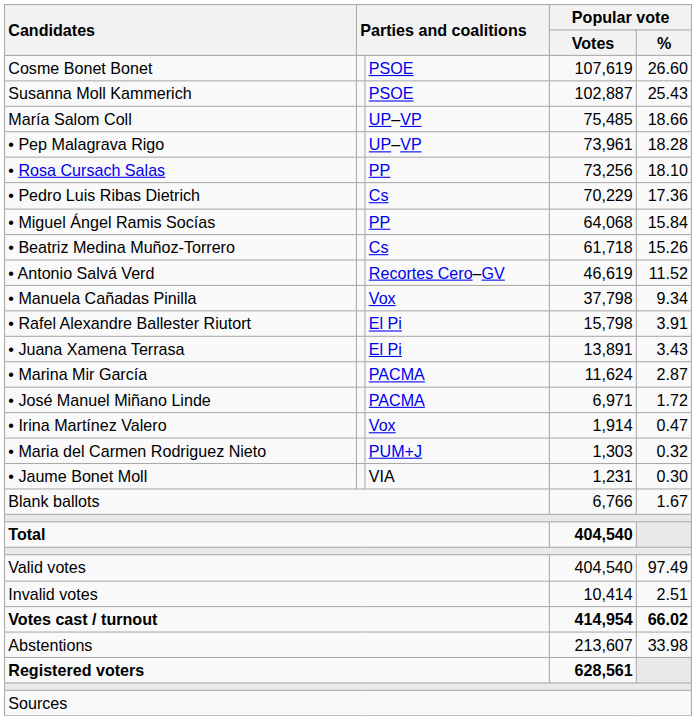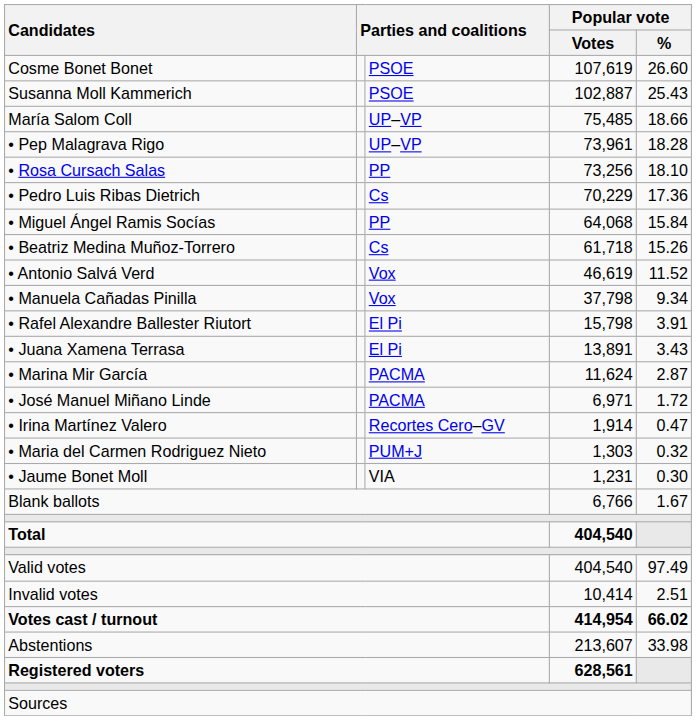• Antonio Salvá Verd | column 3: Recortes Cero–GV -> Vox
• Irina Martínez Valero | column 3: Vox -> Recortes Cero–GV
